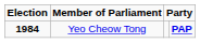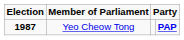Yeo Cheow Tong | Election: 1984 -> 1987
